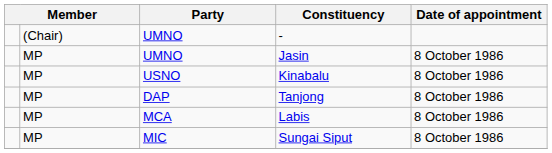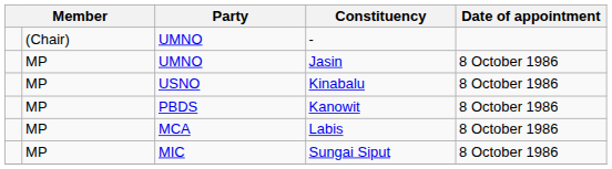+ row: MP | PBDS | Kanowit | 8 October 1986
- row: MP | DAP | Tanjong | 8 October 1986
